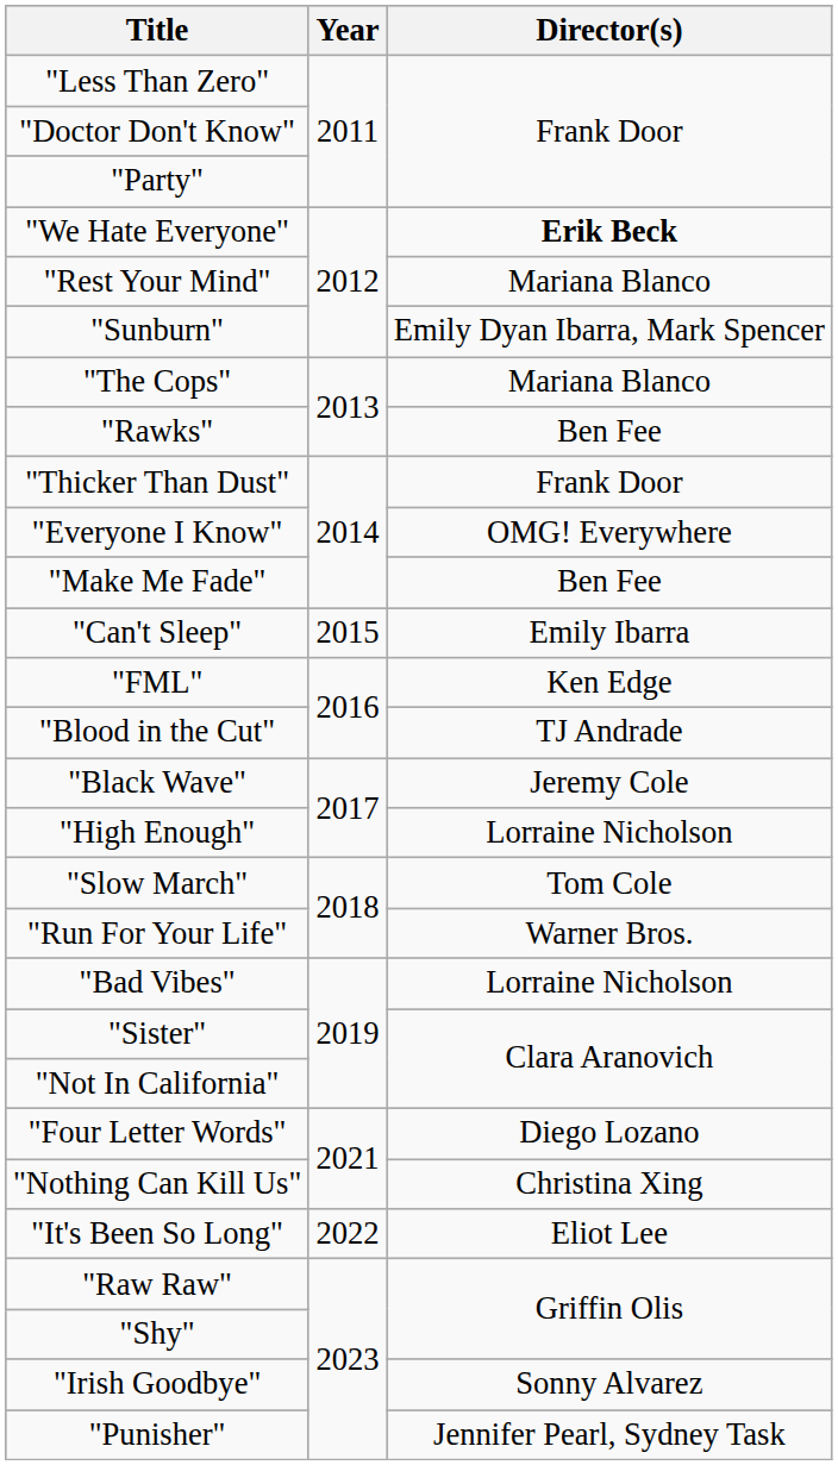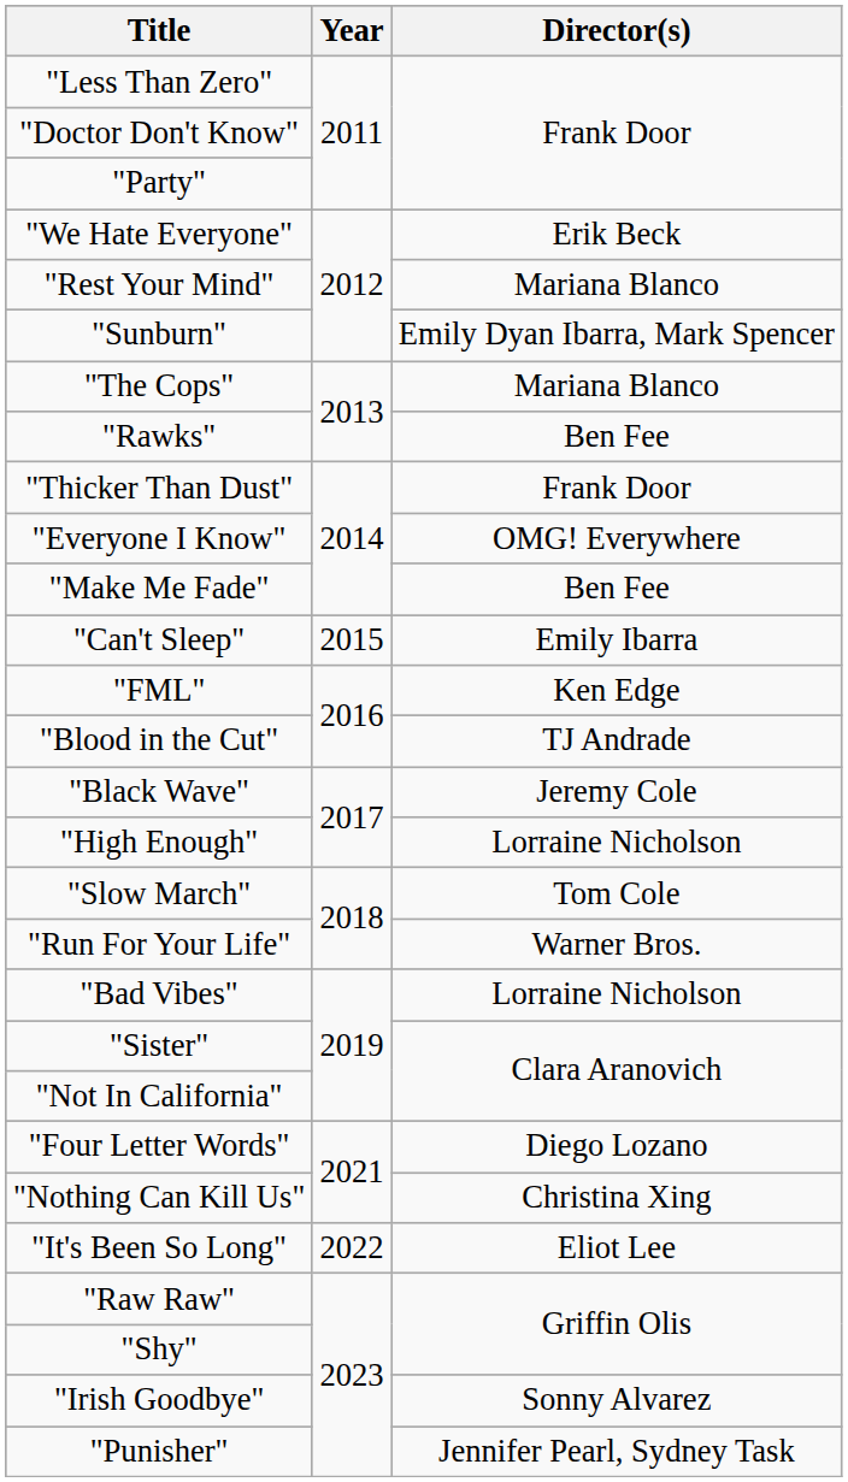"We Hate Everyone" | Director(s): bold -> normal
